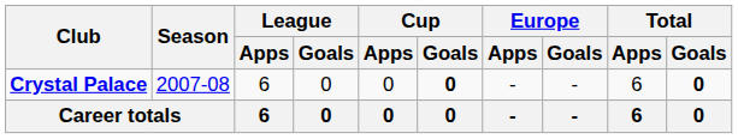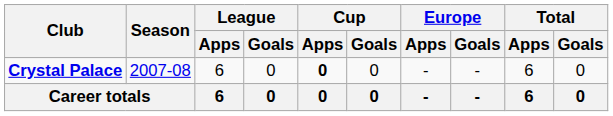Crystal Palace | Cup / Apps: normal -> bold
Crystal Palace | Cup / Goals: bold -> normal
Crystal Palace | Total / Goals: bold -> normal
